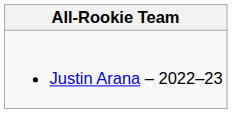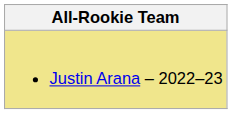row 2 | column 1: no background -> khaki background
